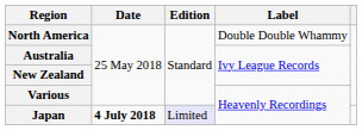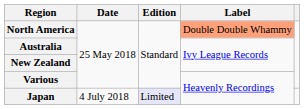North America | Label: no background -> lightsalmon background
Japan | Date: bold -> normal
